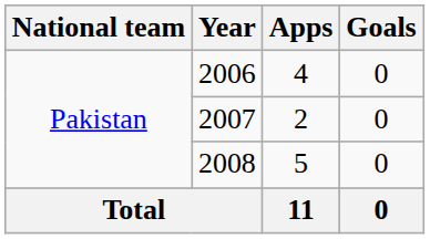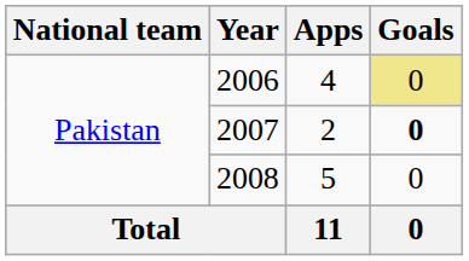2006 | Goals: no background -> khaki background
2007 | Goals: normal -> bold
